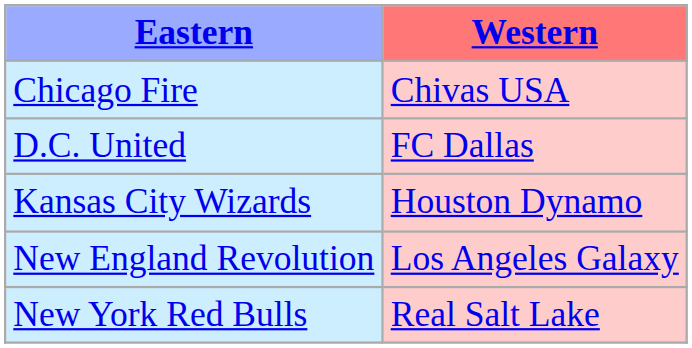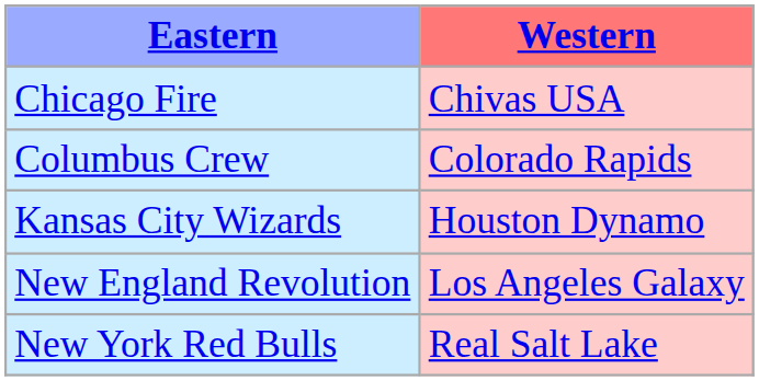+ row: Columbus Crew | Colorado Rapids
- row: D.C. United | FC Dallas
